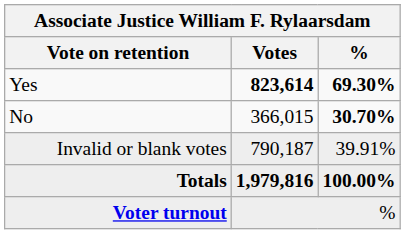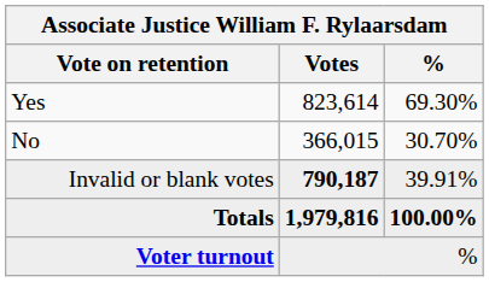Yes | Votes: bold -> normal
Yes | %: bold -> normal
No | %: bold -> normal
Invalid or blank votes | Votes: normal -> bold
